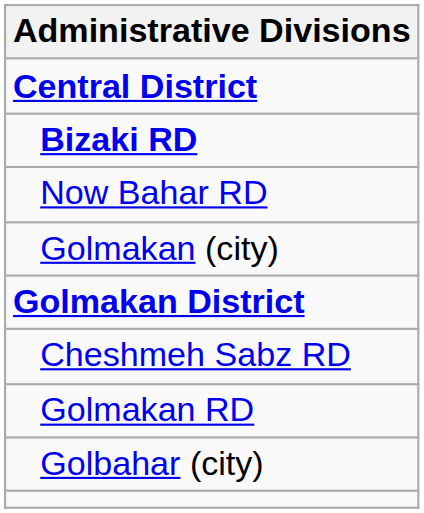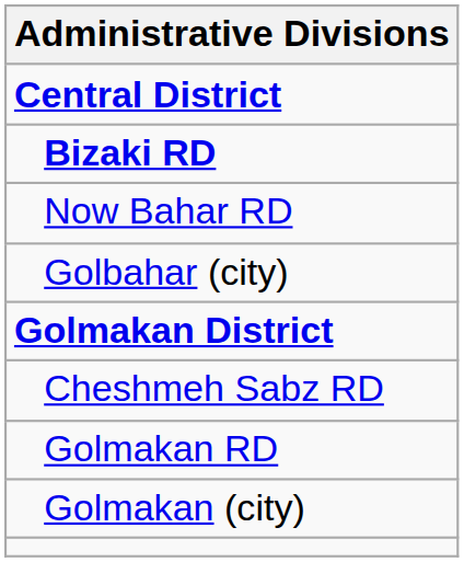row 5 | column 1: Golmakan (city) -> Golbahar (city)
row 9 | column 1: Golbahar (city) -> Golmakan (city)
